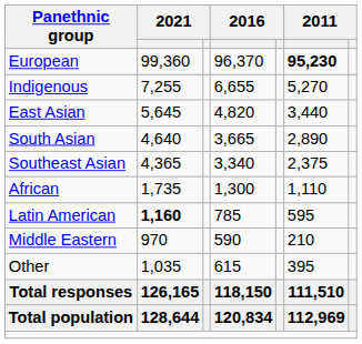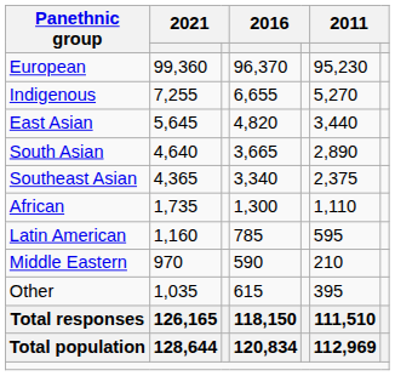European | column 6: bold -> normal
Latin American | column 2: bold -> normal
